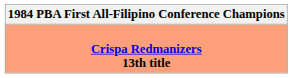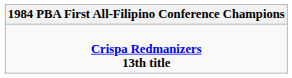row 2 | column 1: lightsalmon background -> no background
